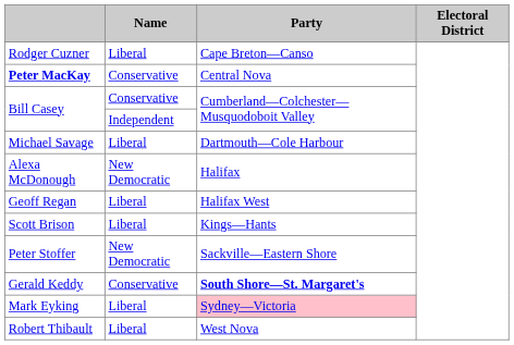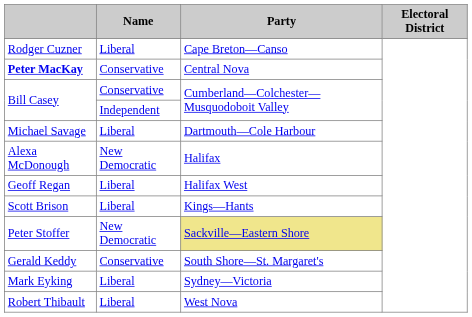Peter Stoffer | Party: no background -> khaki background
Gerald Keddy | Party: bold -> normal
Mark Eyking | Party: pink background -> no background
